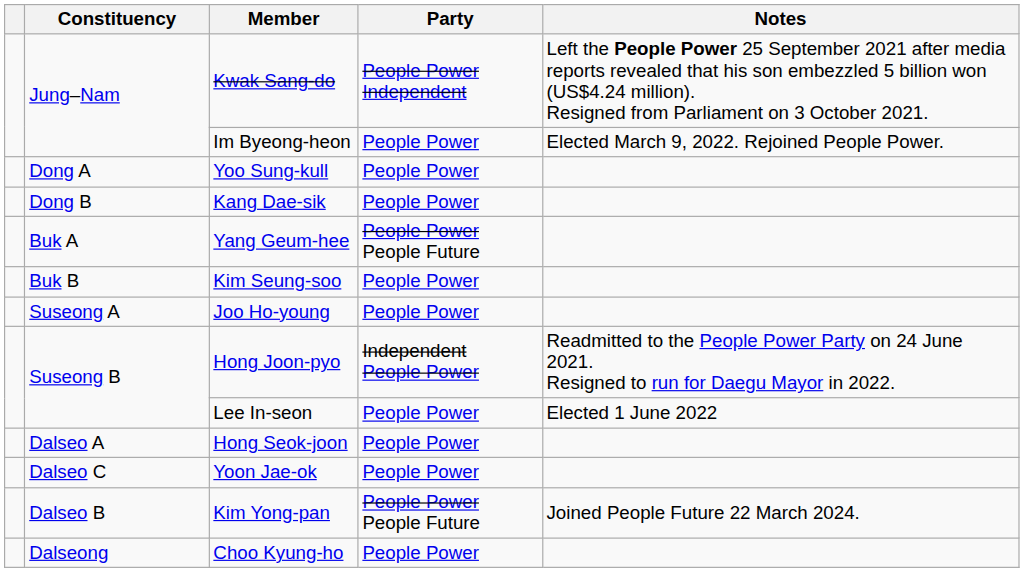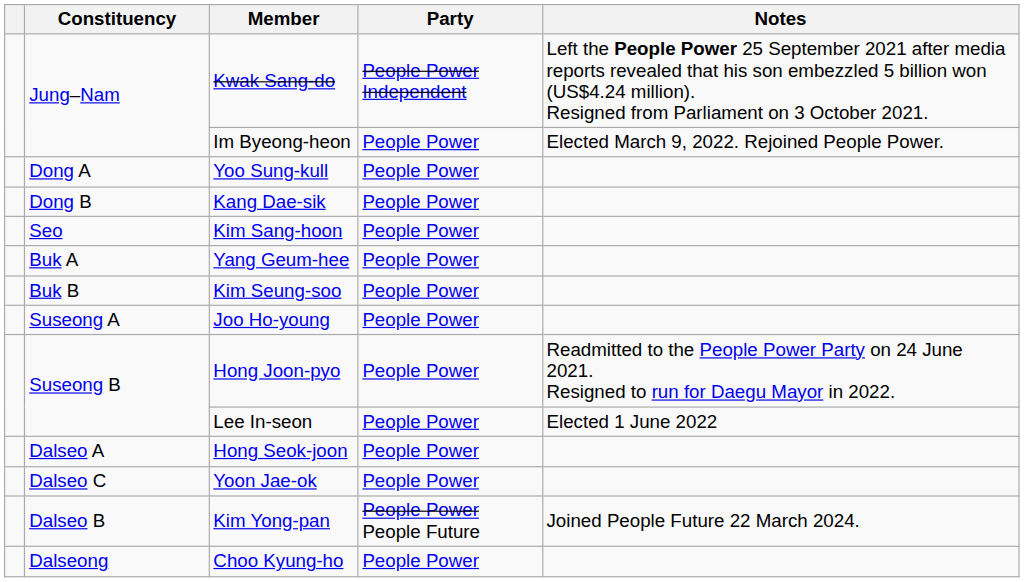+ row: Seo | Kim Sang-hoon | People Power
Yang Geum-hee | Party: People Power People Future -> People Power
Hong Joon-pyo | Party: Independent People Power -> People Power
